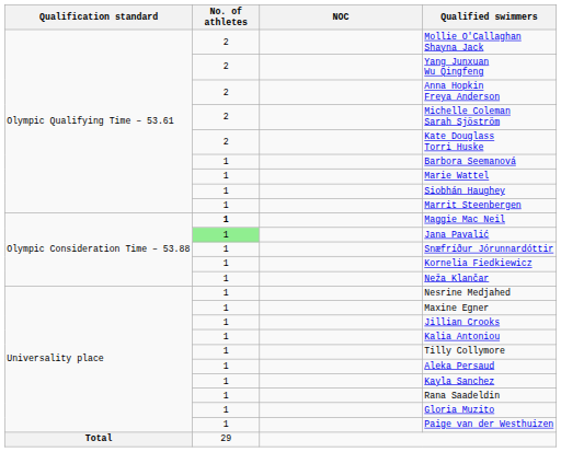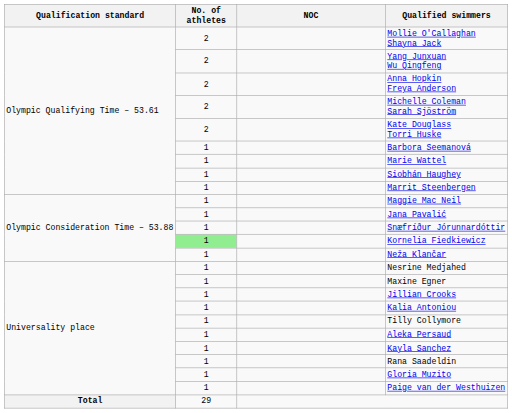Maggie Mac Neil | No. of athletes: bold -> normal
Jana Pavalić | No. of athletes: lightgreen background -> no background
Kornelia Fiedkiewicz | No. of athletes: no background -> lightgreen background
